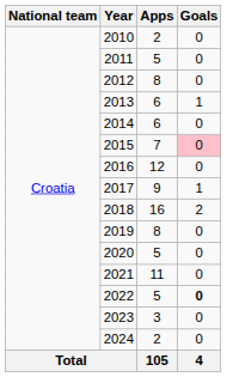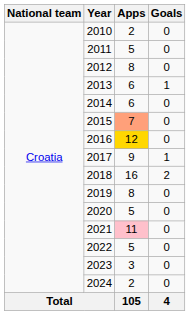2015 | Apps: no background -> lightsalmon background
2015 | Goals: pink background -> no background
2016 | Apps: no background -> gold background
2021 | Apps: no background -> pink background
2022 | Goals: bold -> normal
